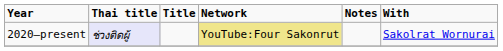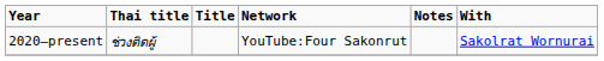2020–present | Thai title: lavender background -> no background
2020–present | Network: khaki background -> no background
